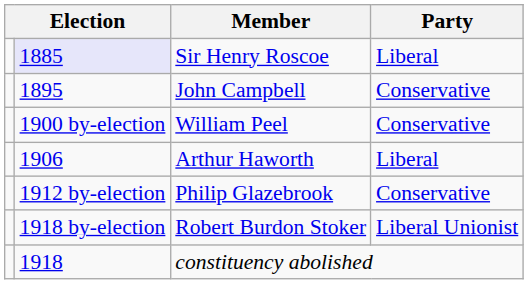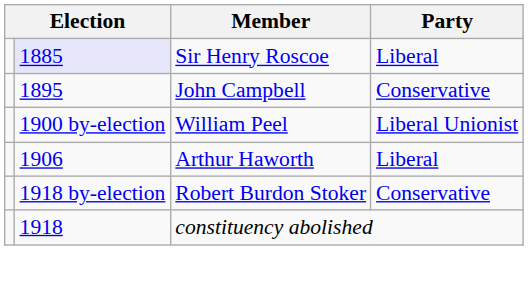William Peel | Party: Conservative -> Liberal Unionist
- row: 1912 by-election | Philip Glazebrook | Conservative
Robert Burdon Stoker | Party: Liberal Unionist -> Conservative
